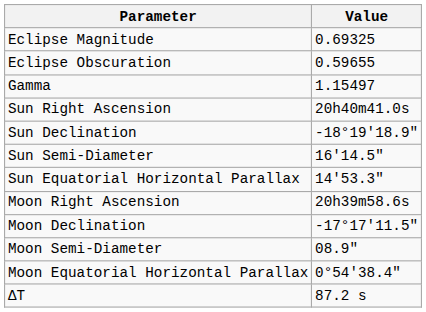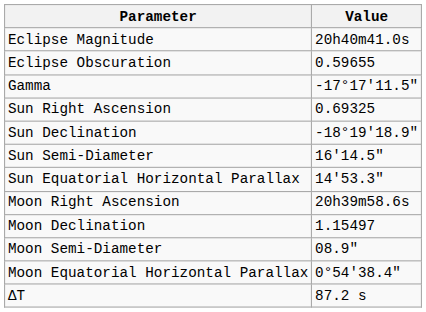Eclipse Magnitude | Value: 0.69325 -> 20h40m41.0s
Gamma | Value: 1.15497 -> -17°17'11.5"
Sun Right Ascension | Value: 20h40m41.0s -> 0.69325
Moon Declination | Value: -17°17'11.5" -> 1.15497
